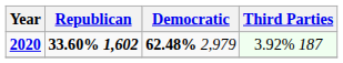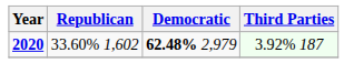2020 | Republican: bold -> normal
